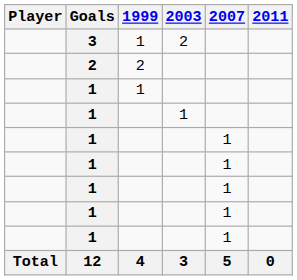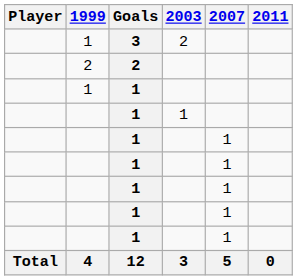columns swapped: Goals <-> 1999
